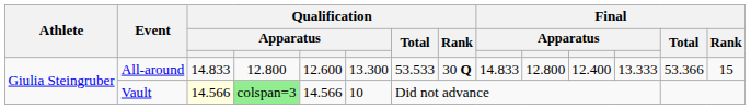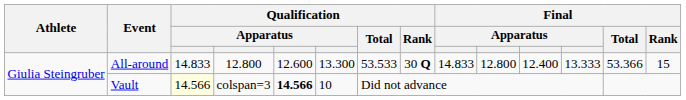Vault | column 4: lightgreen background -> no background
Vault | column 5: normal -> bold
